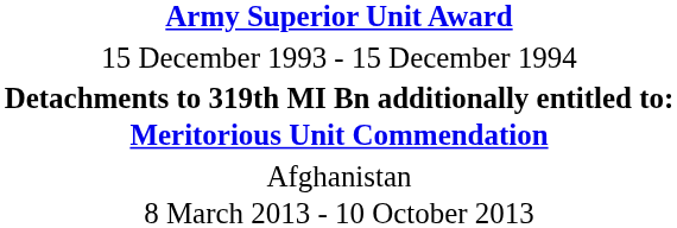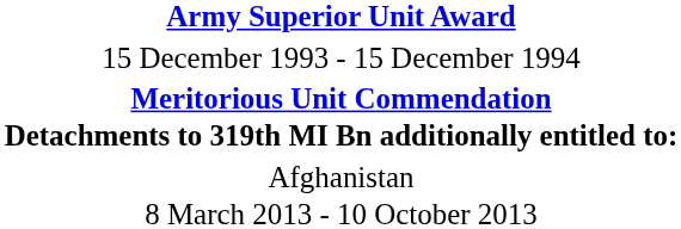row 3 | column 1: Detachments to 319th MI Bn additionally entitled to: -> Meritorious Unit Commendation
row 4 | column 1: Meritorious Unit Commendation -> Detachments to 319th MI Bn additionally entitled to:
